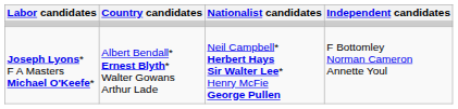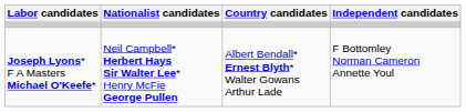columns swapped: Nationalist candidates <-> Country candidates
